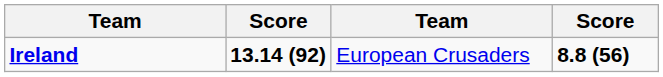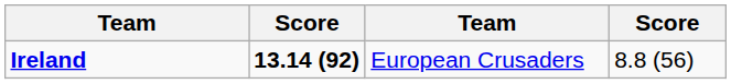Ireland | column 4: bold -> normal
